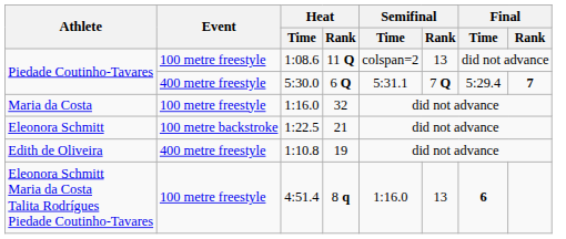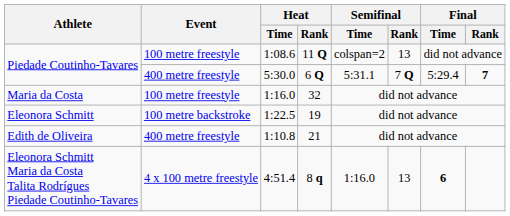1:22.5 | Heat / Rank: 21 -> 19
1:10.8 | Heat / Rank: 19 -> 21
4:51.4 | Event: 100 metre freestyle -> 4 x 100 metre freestyle
